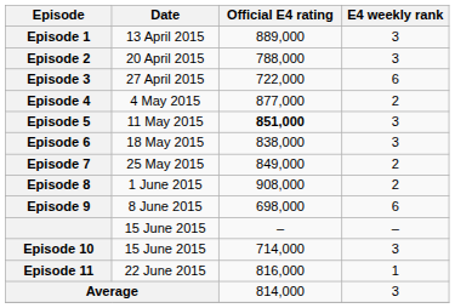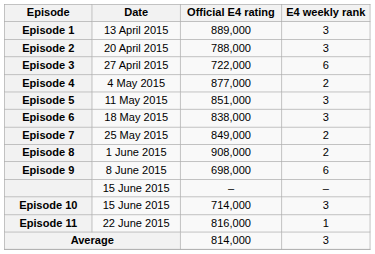Episode 5 | Official E4 rating: bold -> normal
